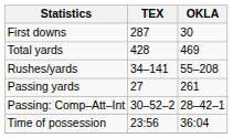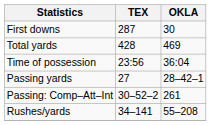rows swapped: Rushes/yards <-> Time of possession
Passing yards | OKLA: 261 -> 28–42–1
Passing: Comp–Att–Int | OKLA: 28–42–1 -> 261
